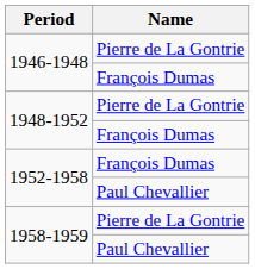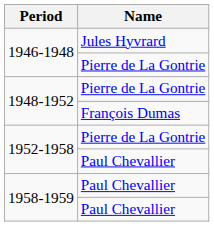row 2 | Name: Pierre de La Gontrie -> Jules Hyvrard
row 3 | Name: François Dumas -> Pierre de La Gontrie
row 6 | Name: François Dumas -> Pierre de La Gontrie
row 8 | Name: Pierre de La Gontrie -> Paul Chevallier
